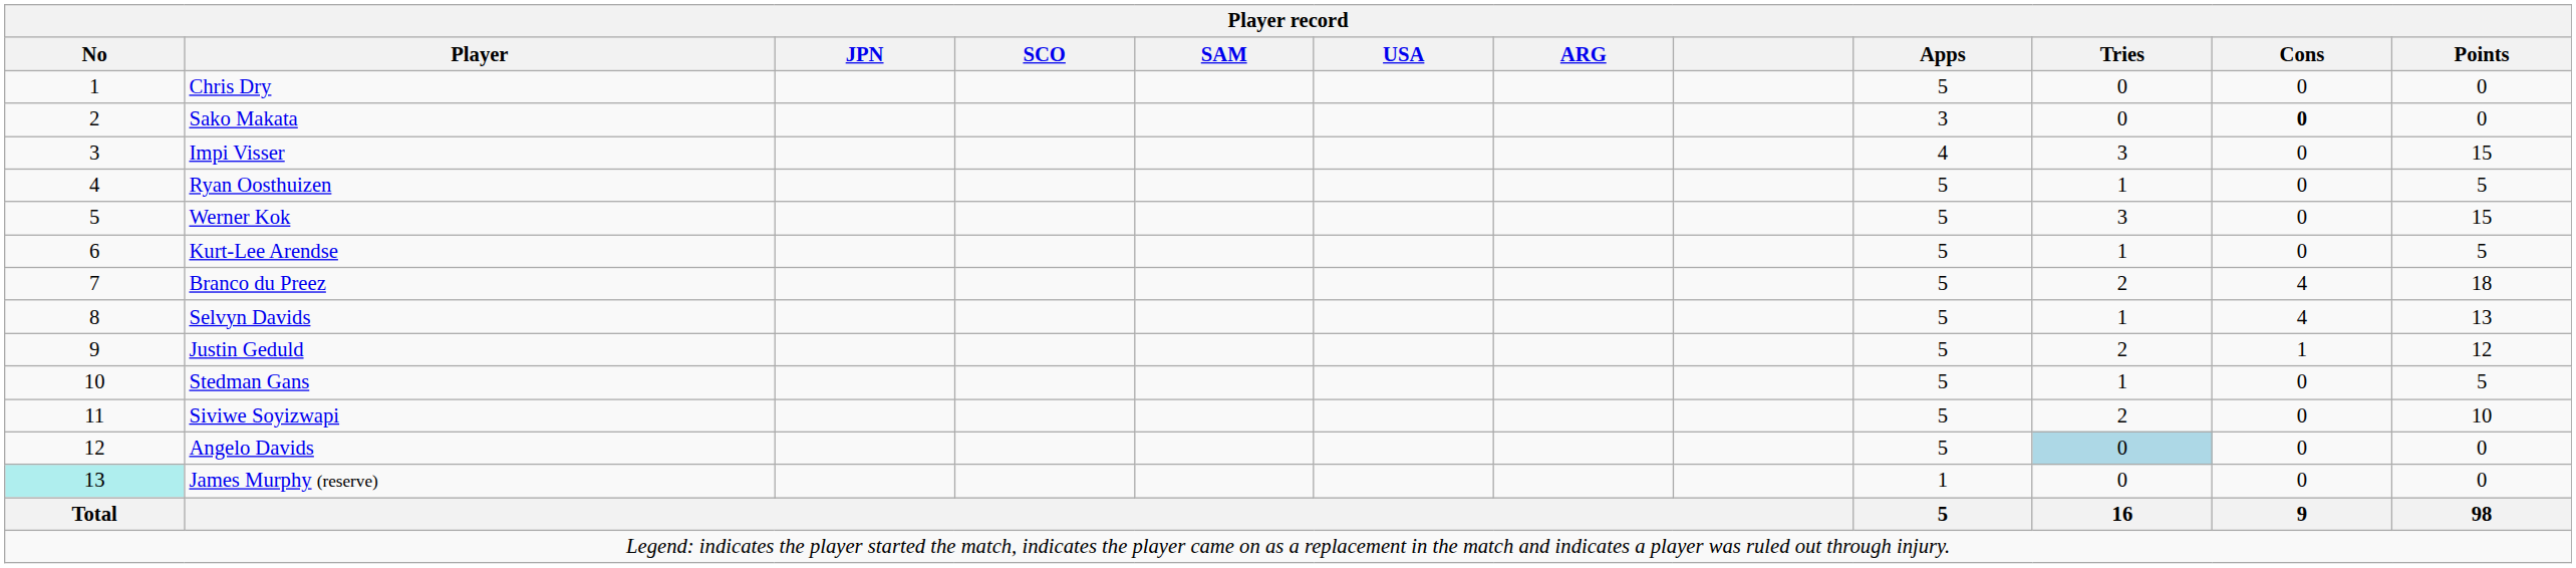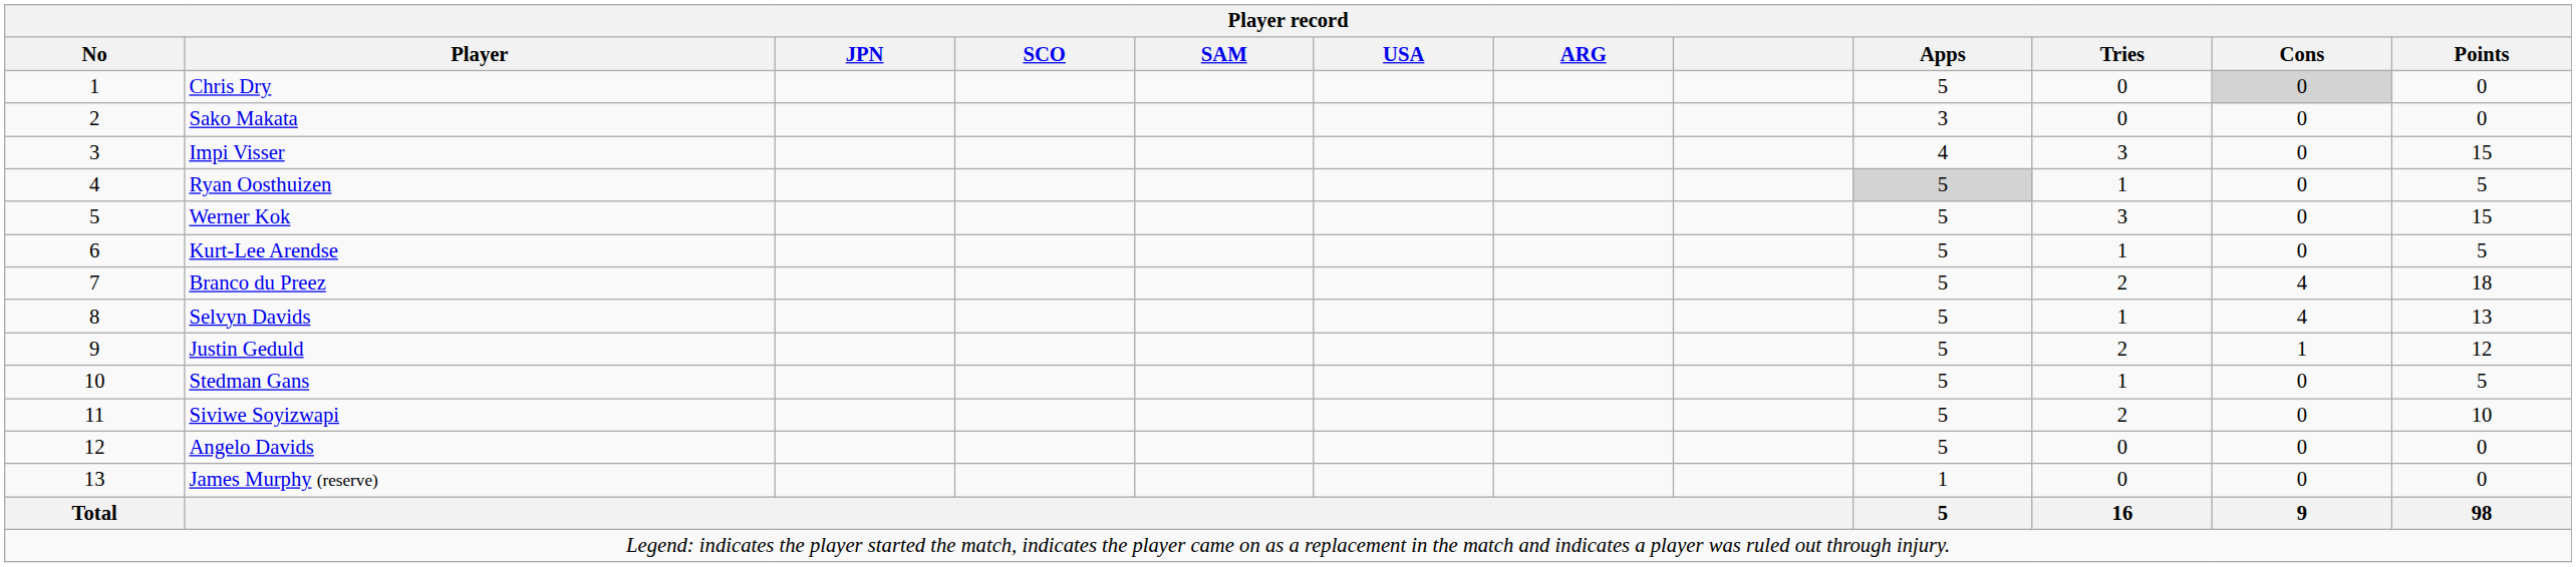Chris Dry | Cons: no background -> lightgrey background
Sako Makata | Cons: bold -> normal
Ryan Oosthuizen | Apps: no background -> lightgrey background
Angelo Davids | Tries: lightblue background -> no background
James Murphy (reserve) | No: paleturquoise background -> no background
